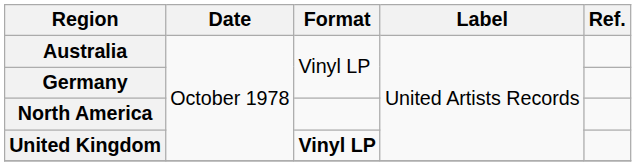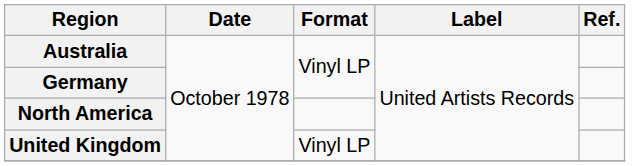United Kingdom | Format: bold -> normal
